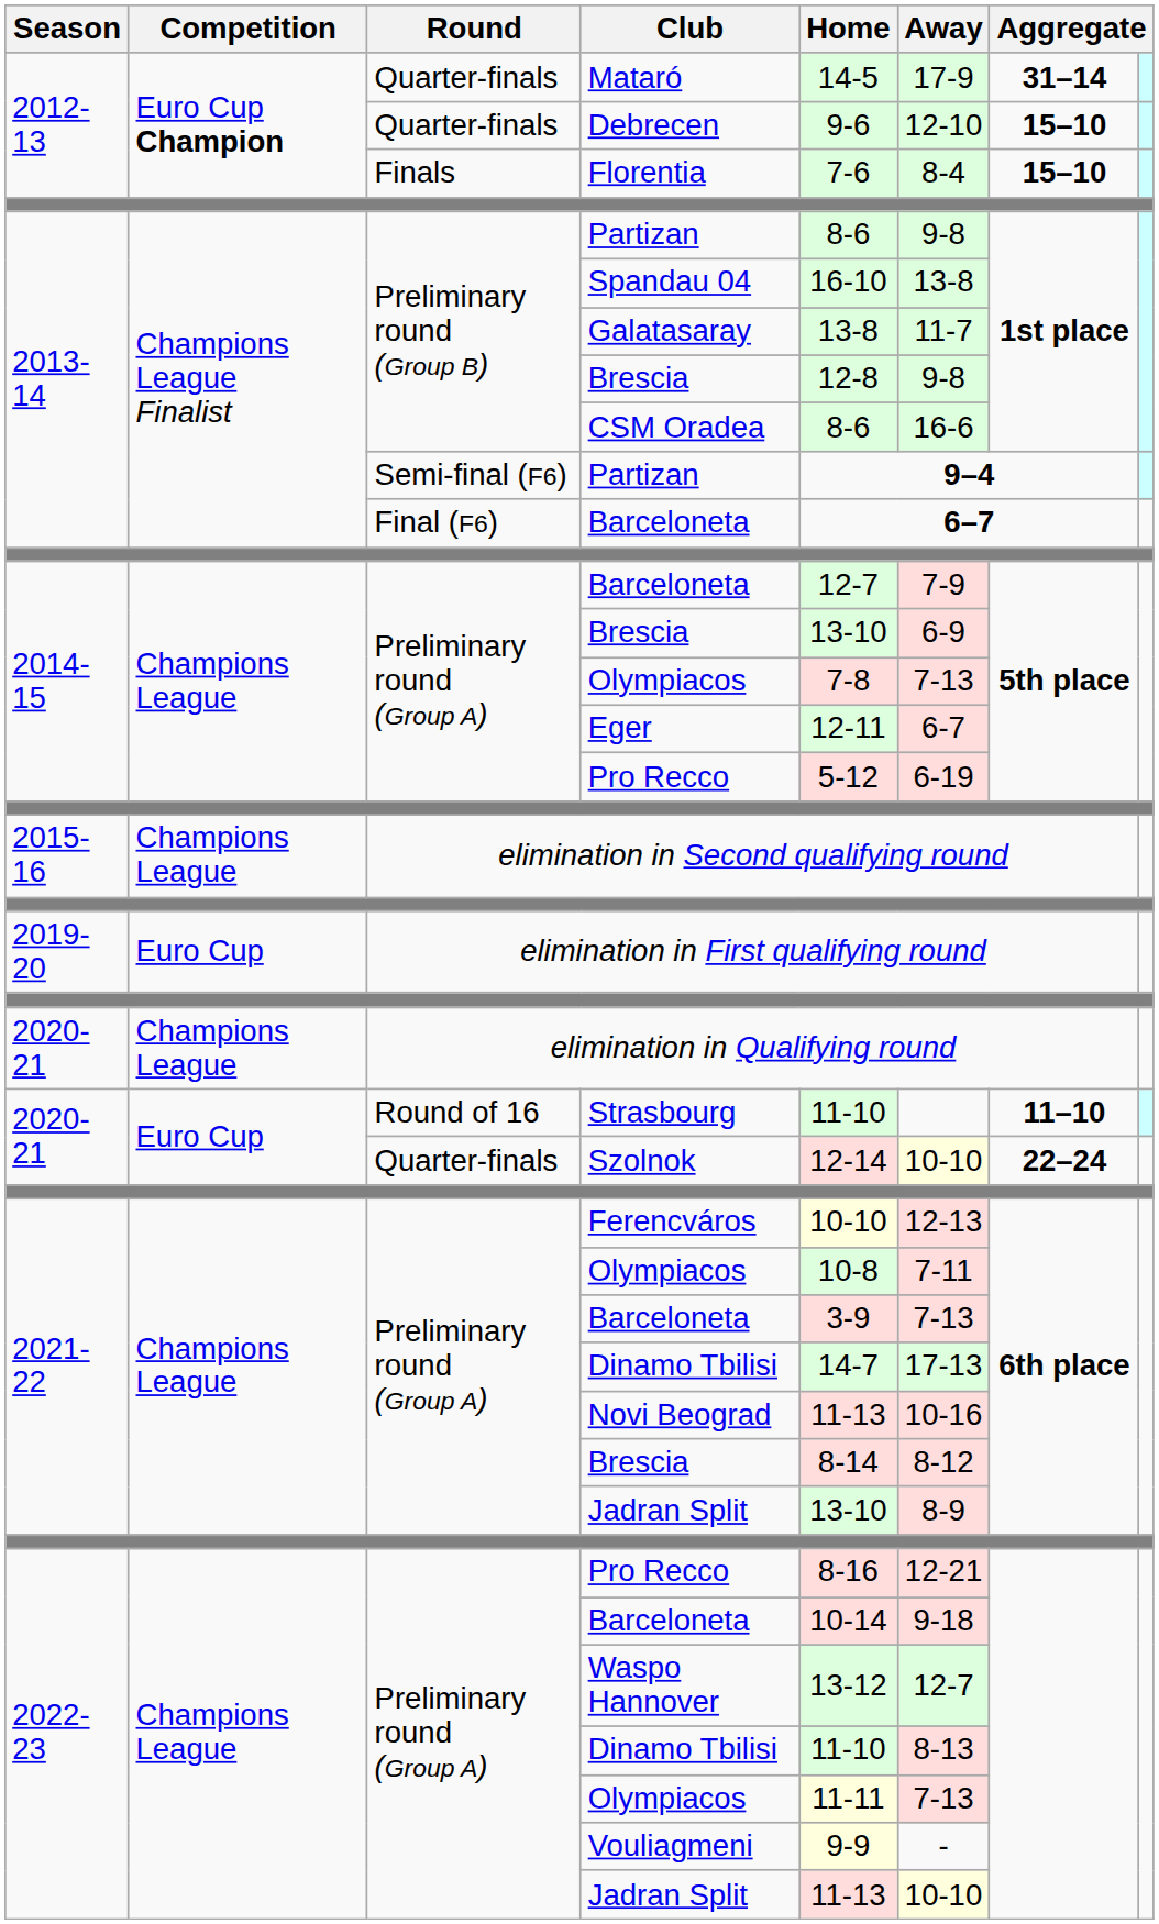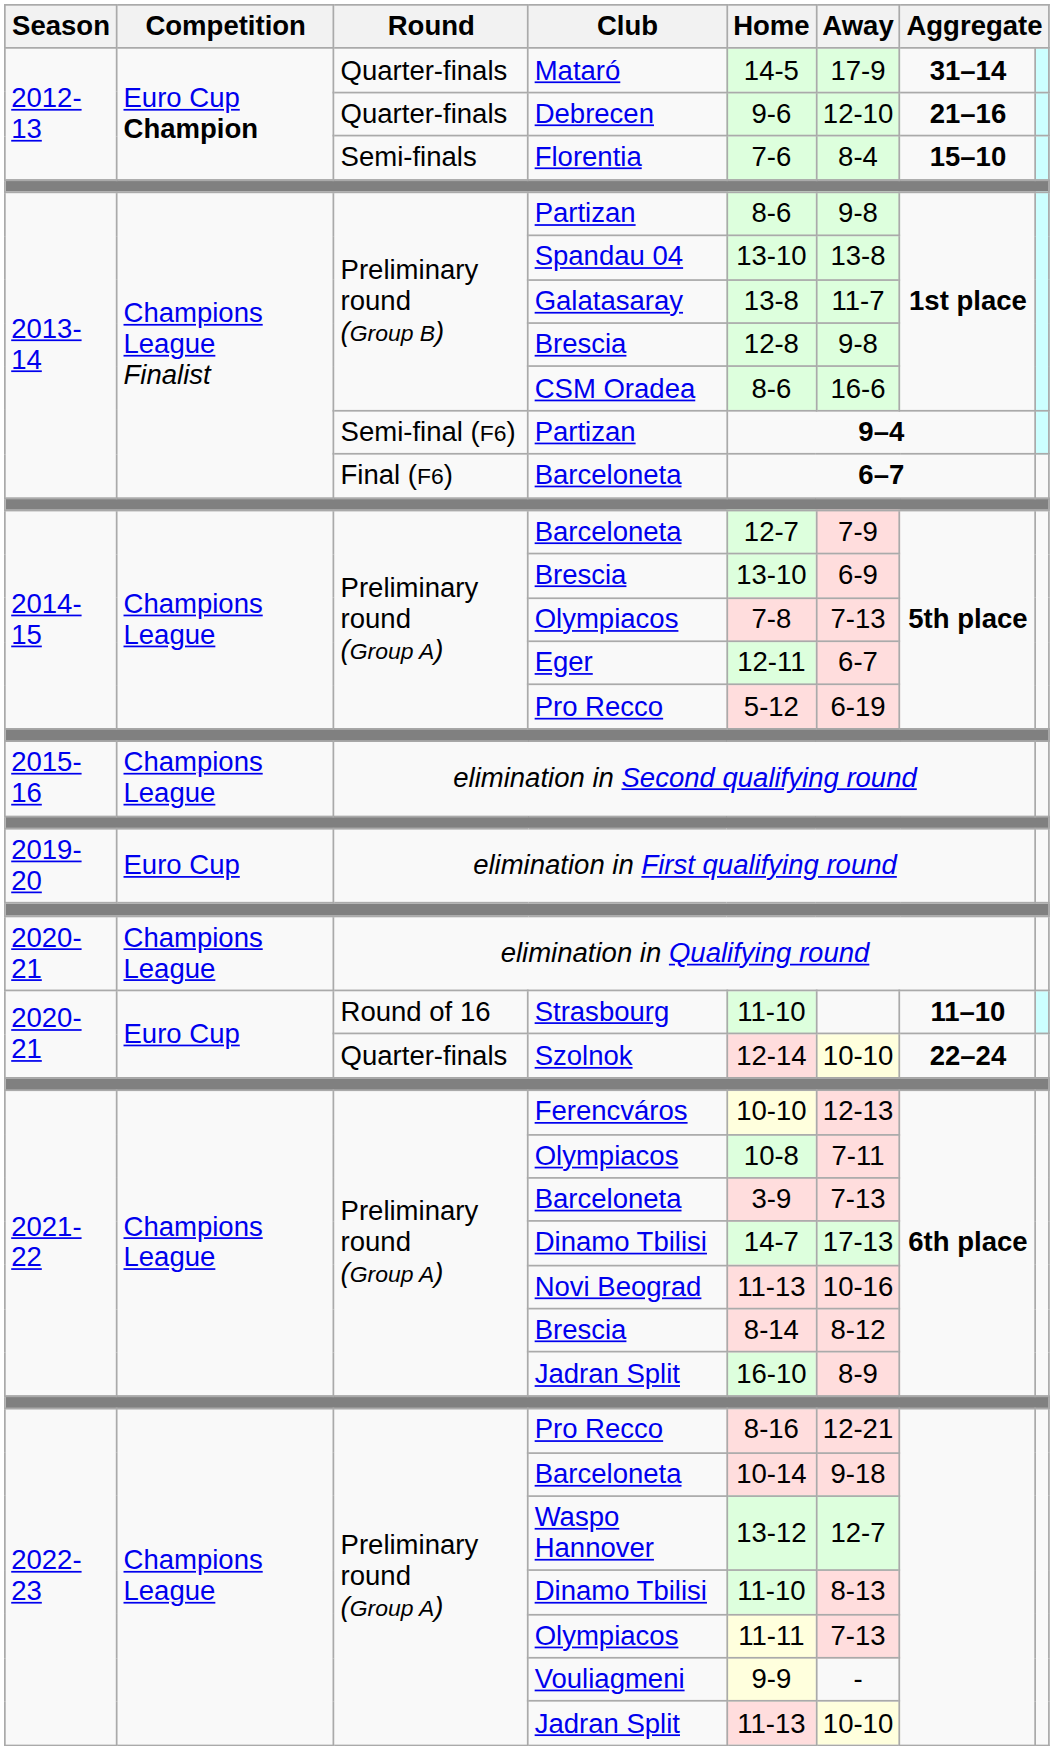Debrecen | column 7: 15–10 -> 21–16
Florentia | Round: Finals -> Semi-finals
Spandau 04 | Home: 16-10 -> 13-10
2021-22 / Jadran Split | Home: 13-10 -> 16-10
